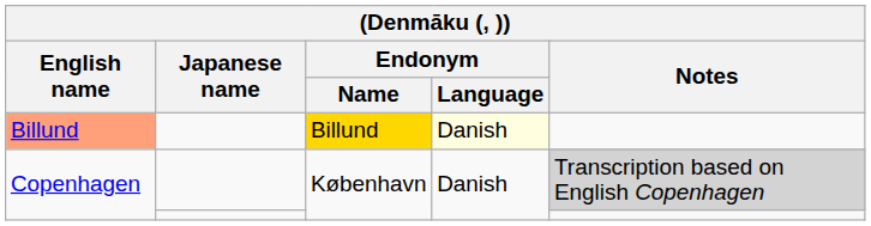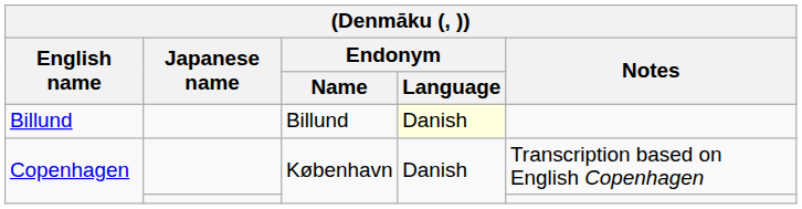row 4 | English name: lightsalmon background -> no background
row 4 | Endonym / Name: gold background -> no background
row 5 | Notes: lightgrey background -> no background
